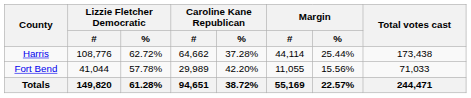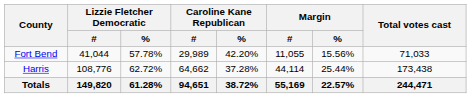rows swapped: Fort Bend <-> Harris
